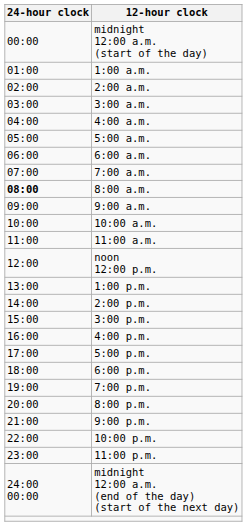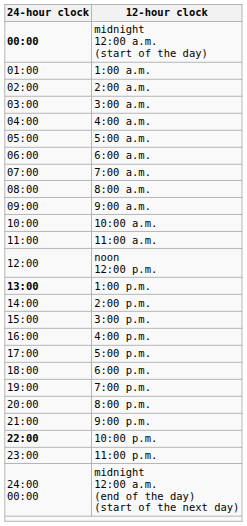midnight 12:00 a.m. (start of the day) | 24-hour clock: normal -> bold
8:00 a.m. | 24-hour clock: bold -> normal
1:00 p.m. | 24-hour clock: normal -> bold
10:00 p.m. | 24-hour clock: normal -> bold
